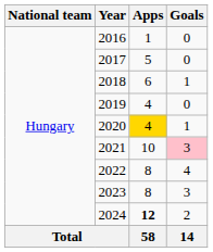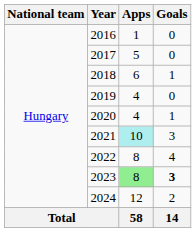2020 | Apps: gold background -> no background
2021 | Apps: no background -> paleturquoise background
2021 | Goals: pink background -> no background
2023 | Apps: no background -> lightgreen background
2023 | Goals: normal -> bold
2024 | Apps: bold -> normal
